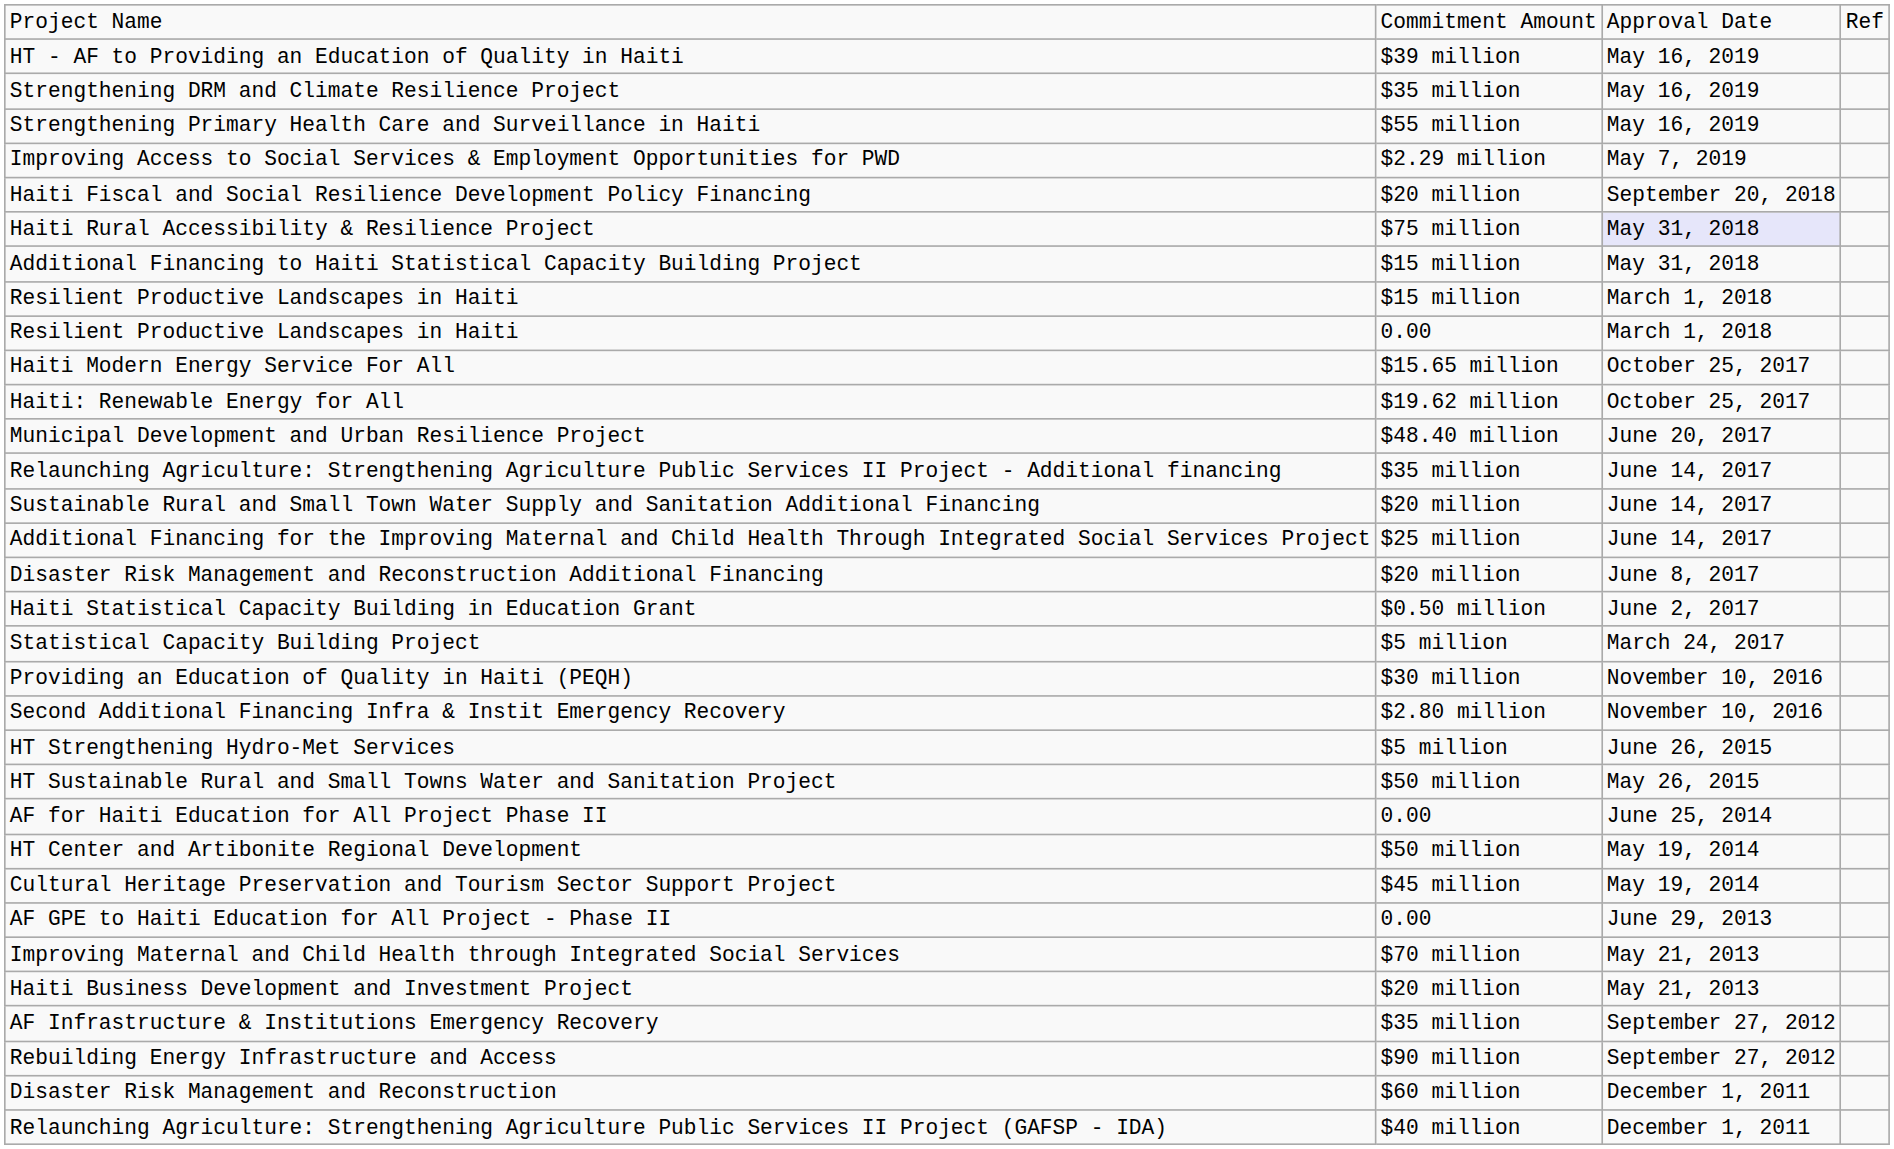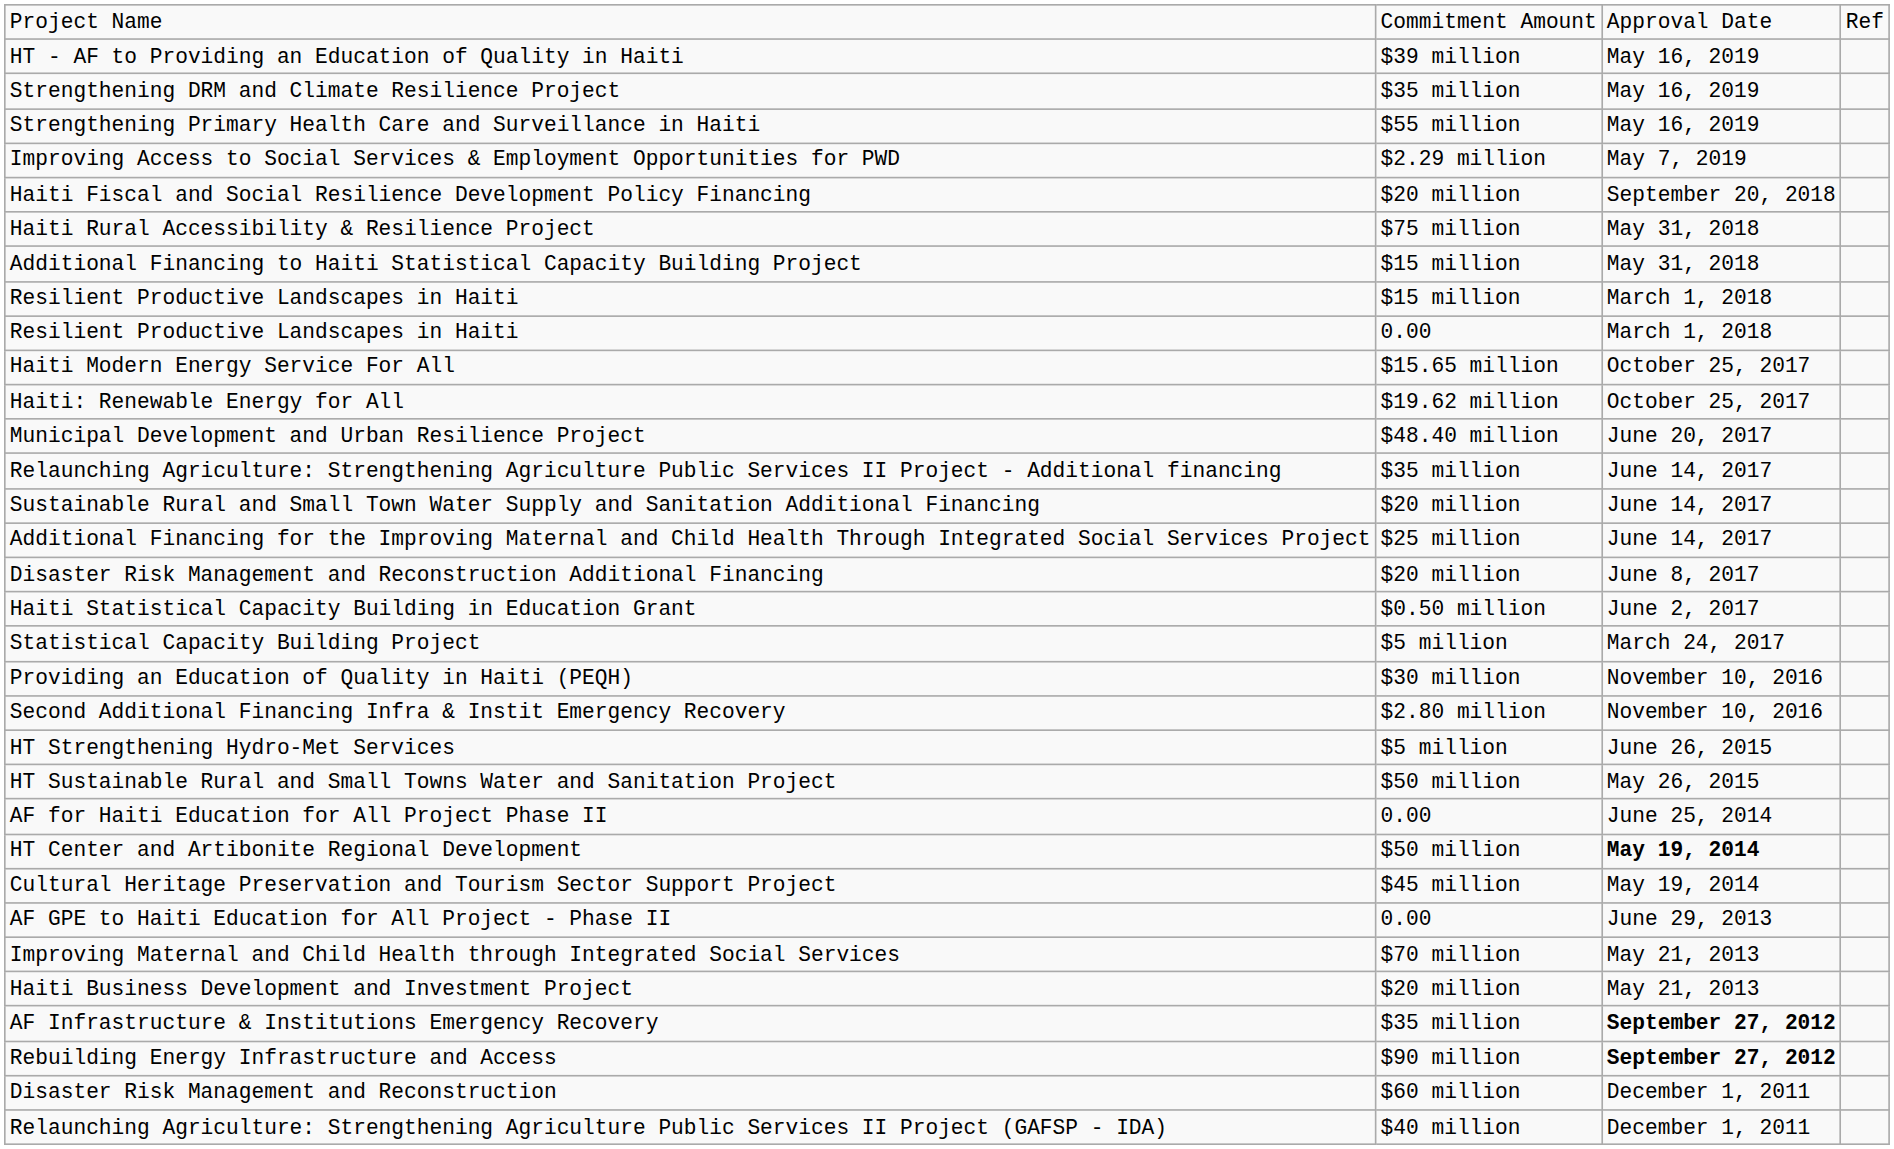Haiti Rural Accessibility & Resilience Project | column 3: lavender background -> no background
HT Center and Artibonite Regional Development | column 3: normal -> bold
AF Infrastructure & Institutions Emergency Recovery | column 3: normal -> bold
Rebuilding Energy Infrastructure and Access | column 3: normal -> bold
